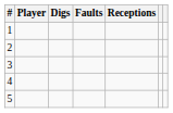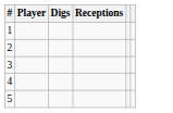- column: Faults
